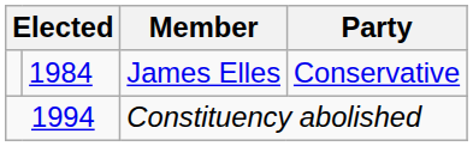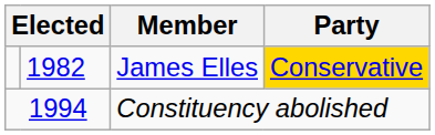James Elles | column 2: 1984 -> 1982
James Elles | Party: no background -> gold background
